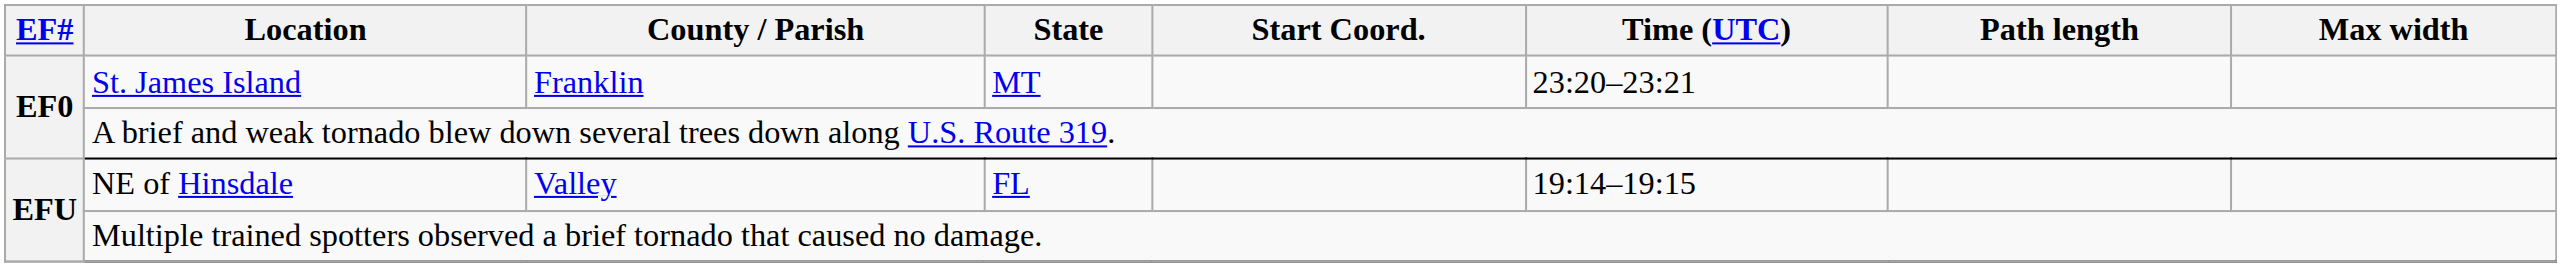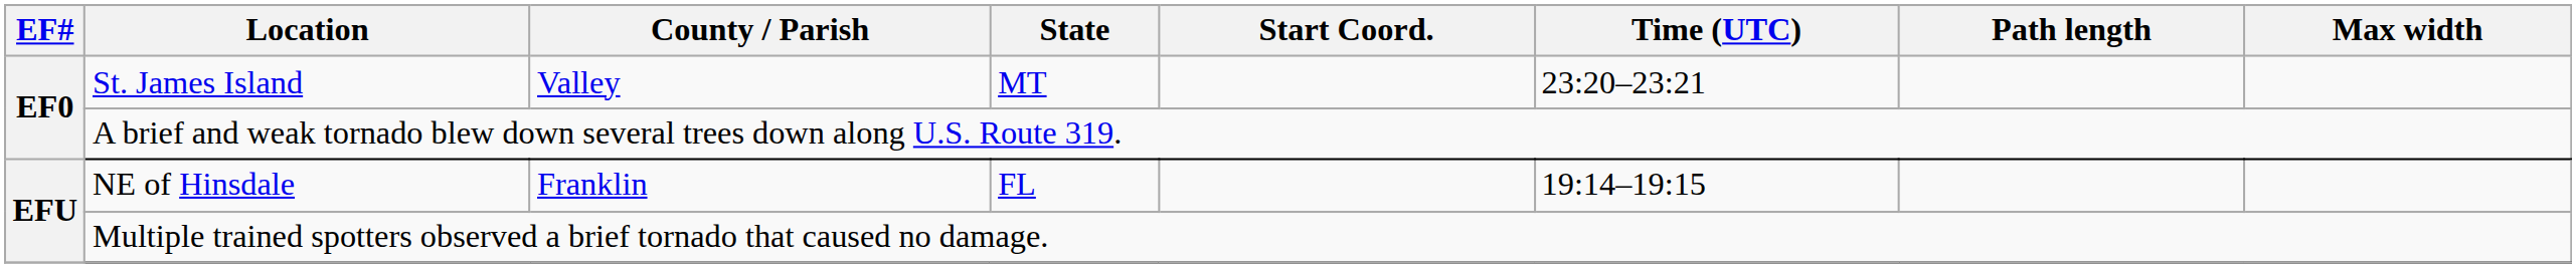St. James Island | County / Parish: Franklin -> Valley
NE of Hinsdale | County / Parish: Valley -> Franklin
